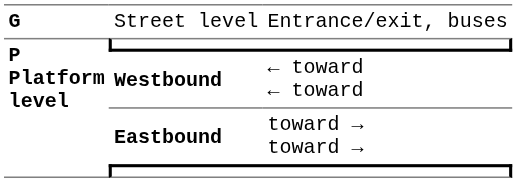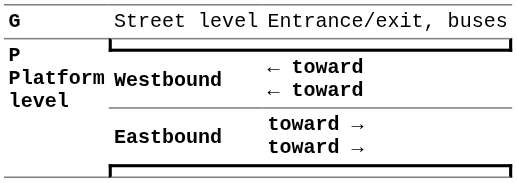Westbound | column 3: normal -> bold
Eastbound | column 3: normal -> bold
